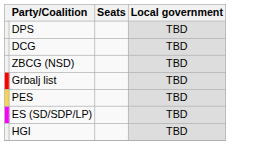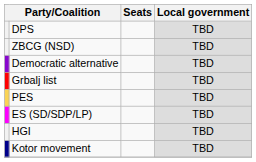- row: DCG | TBD
+ row: Democratic alternative | TBD
+ row: Kotor movement | TBD
